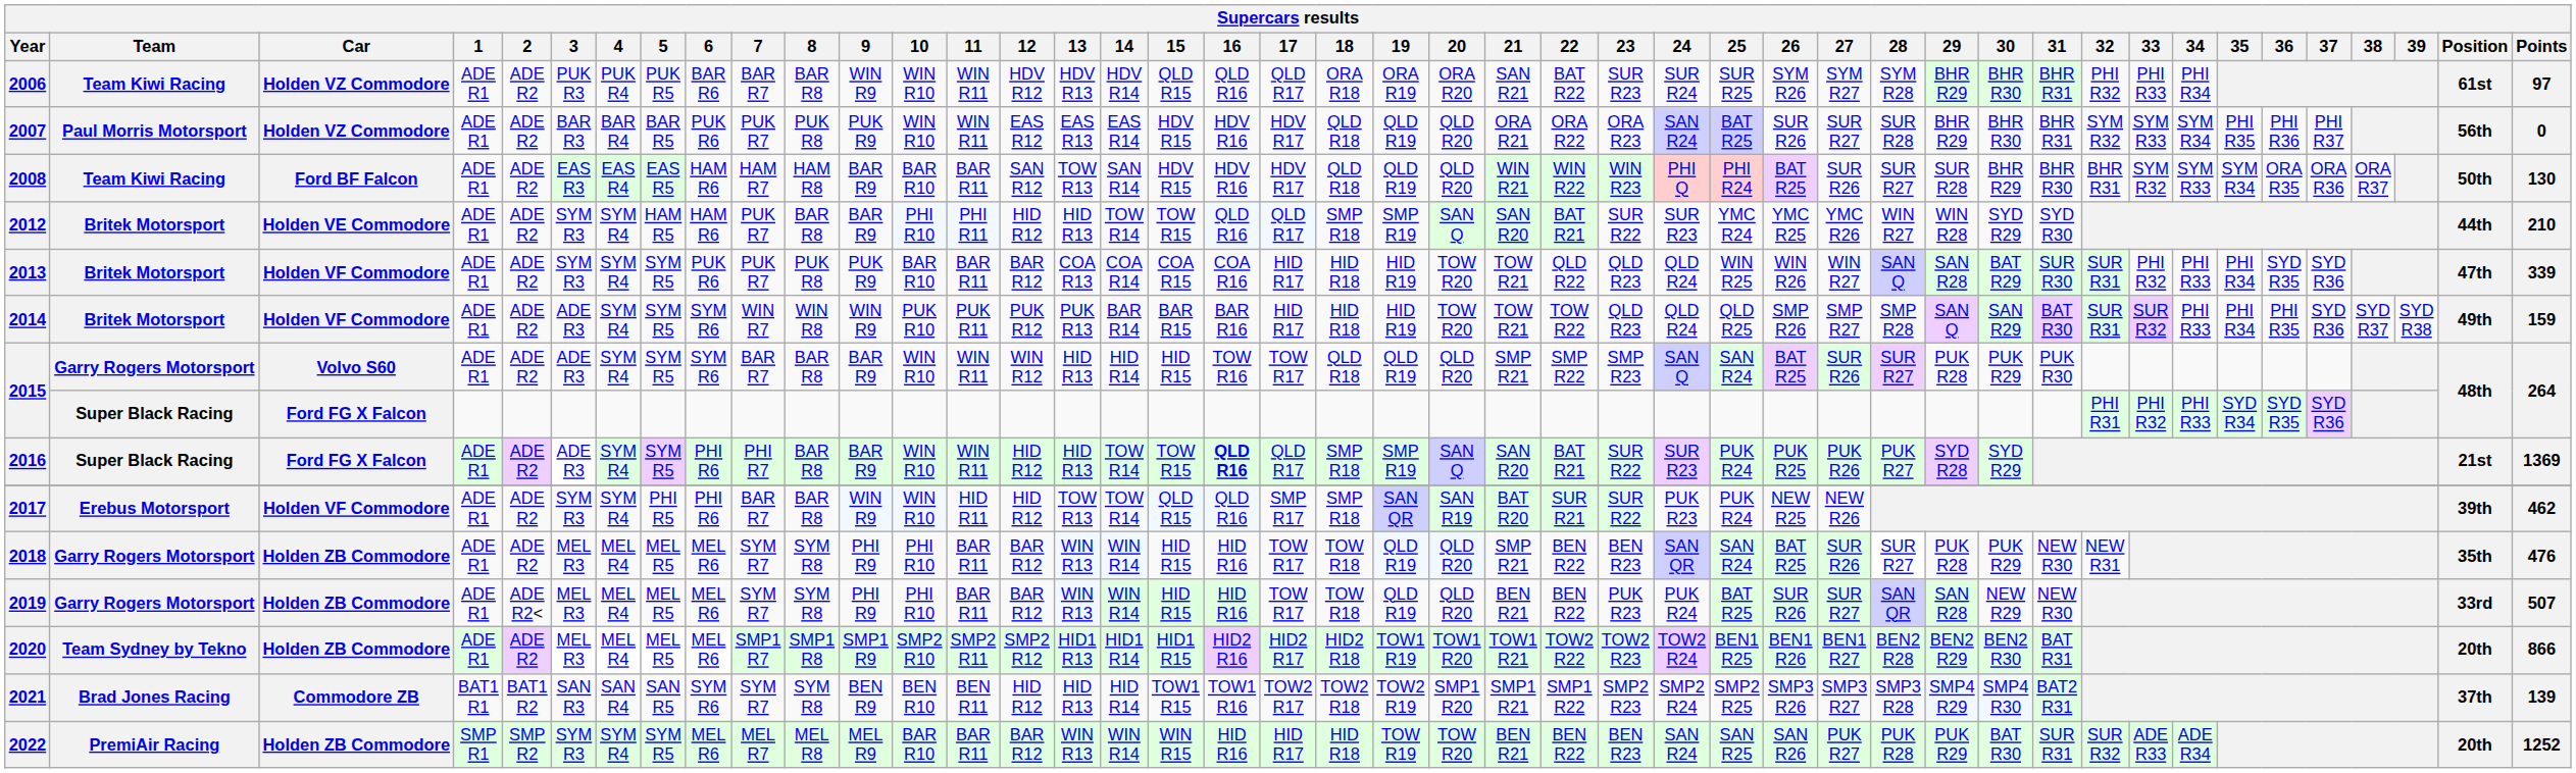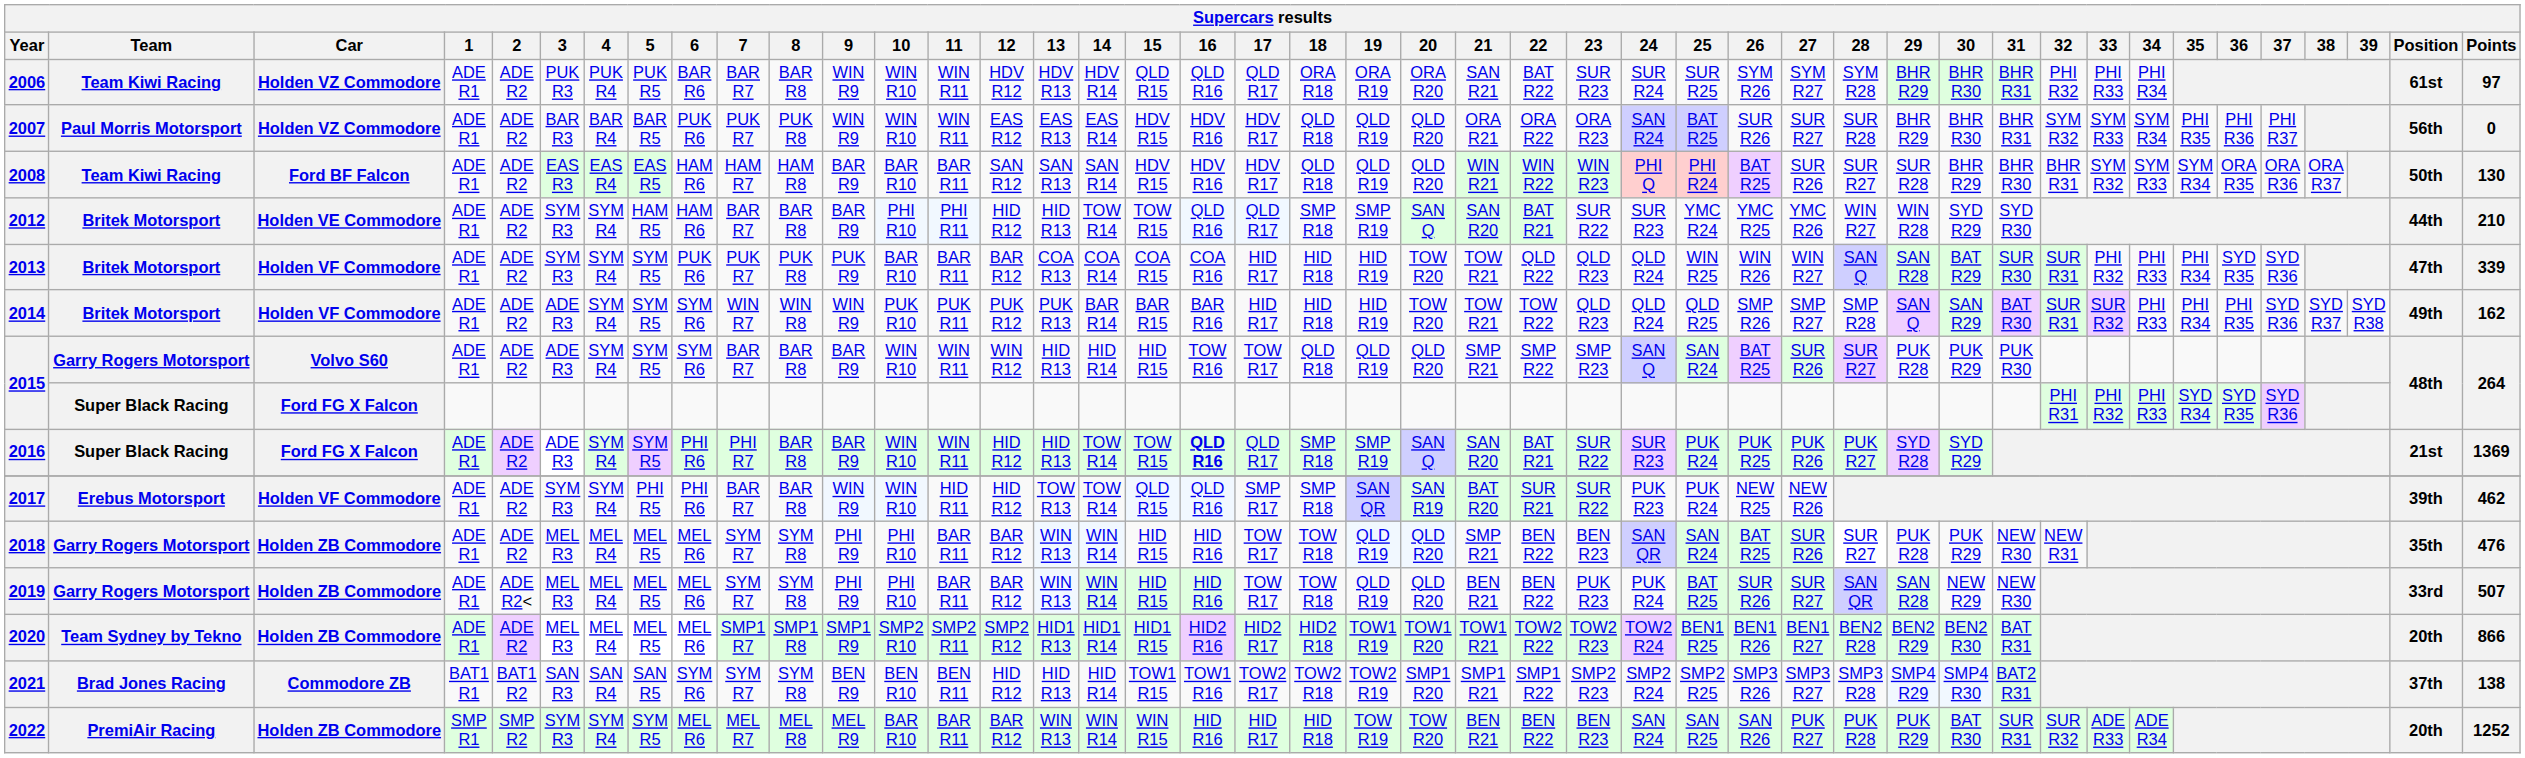2007 | 9: PUK R9 -> WIN R9
2008 | 13: TOW R13 -> SAN R13
2012 | 7: PUK R7 -> BAR R7
2014 | Points: 159 -> 162
2021 | Points: 139 -> 138
